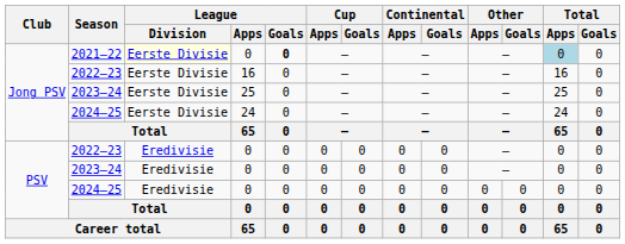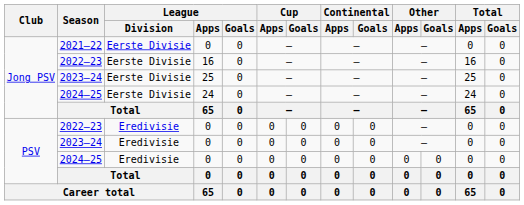2021–22 | League / Division: lightyellow background -> no background
2021–22 | League / Goals: bold -> normal
2021–22 | Total / Apps: lightblue background -> no background
